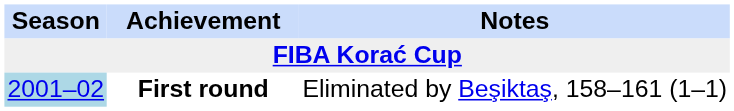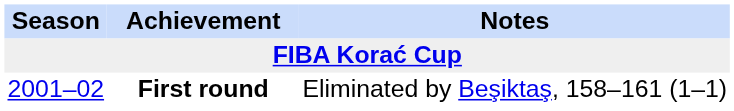First round | Season: lightblue background -> no background
